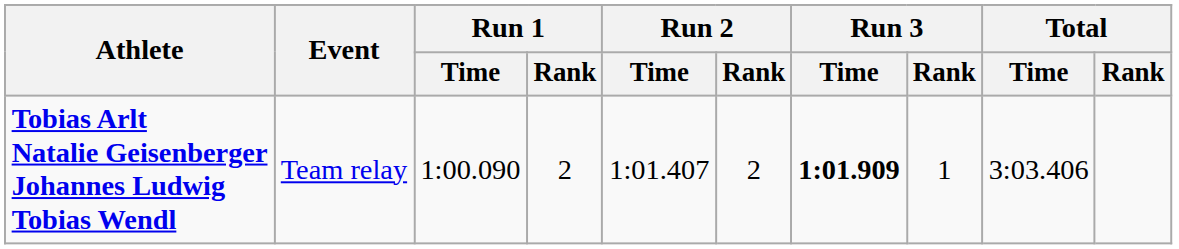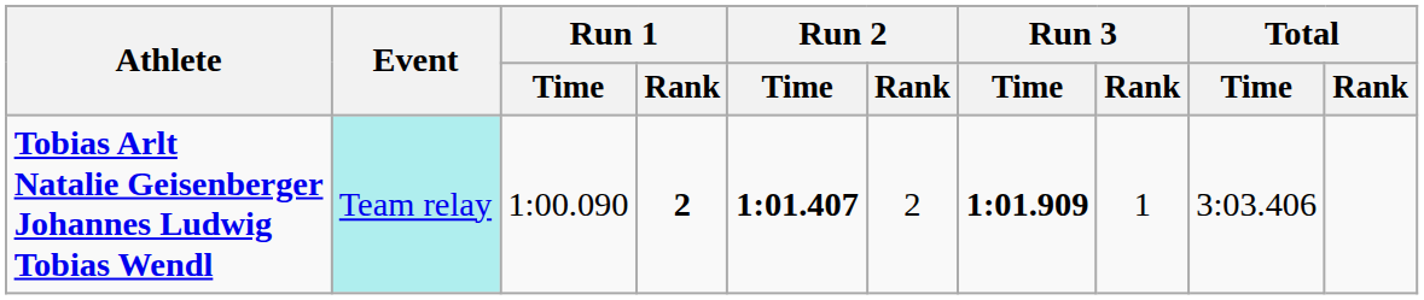row 3 | Event: no background -> paleturquoise background
row 3 | Run 1 / Rank: normal -> bold
row 3 | Run 2 / Time: normal -> bold
